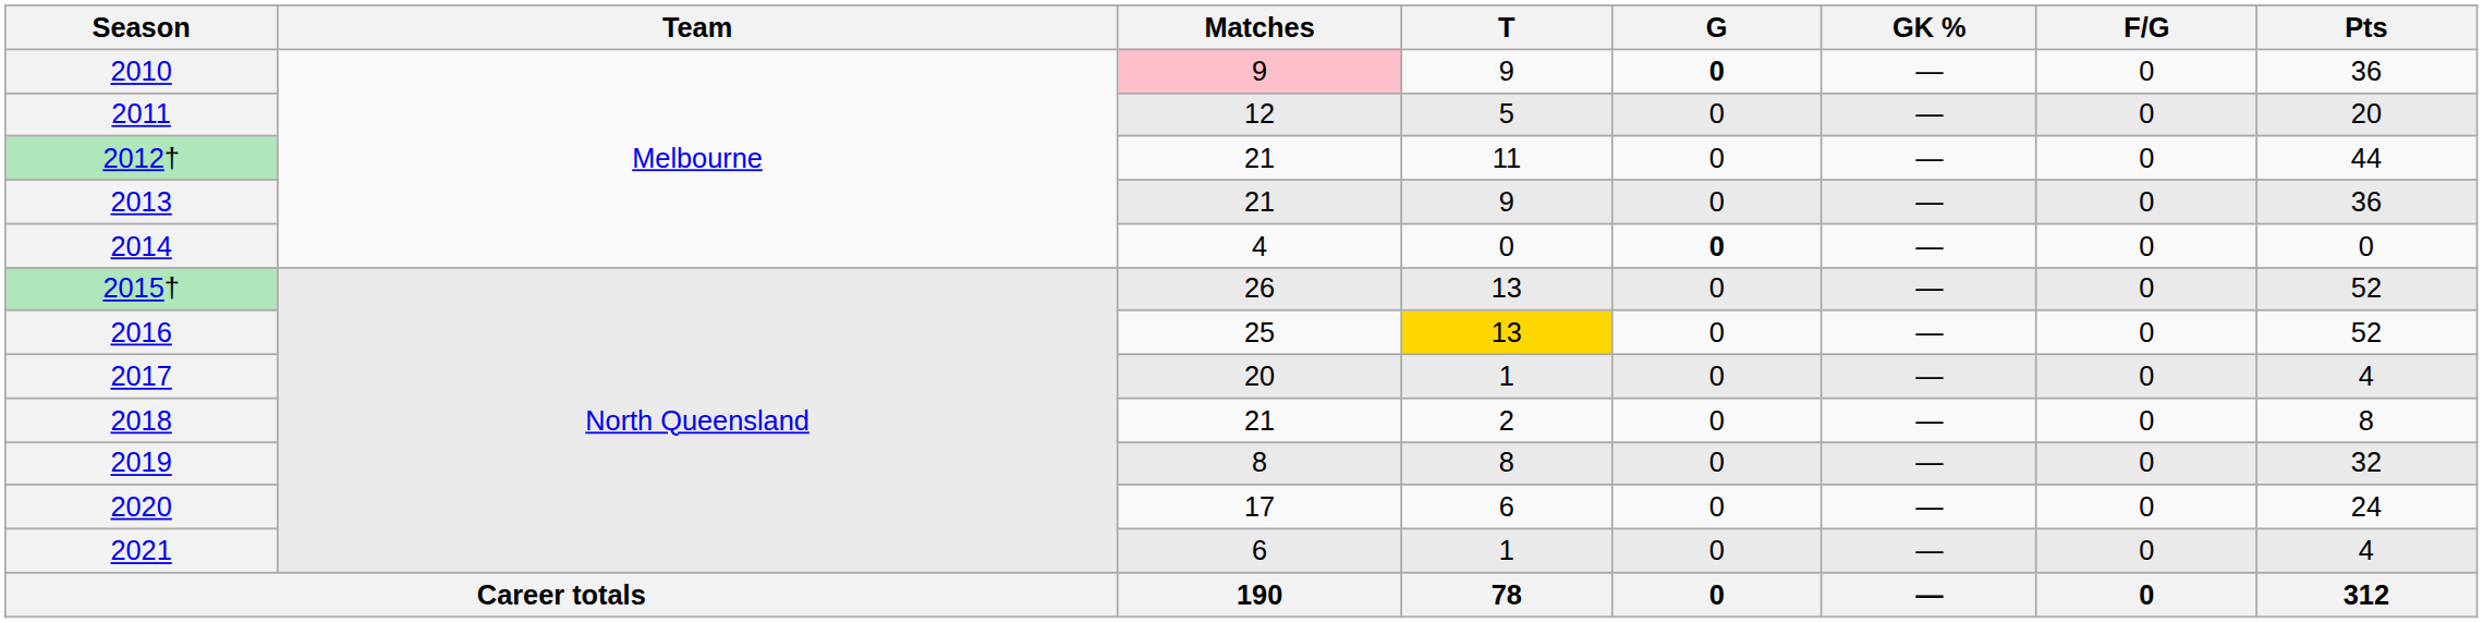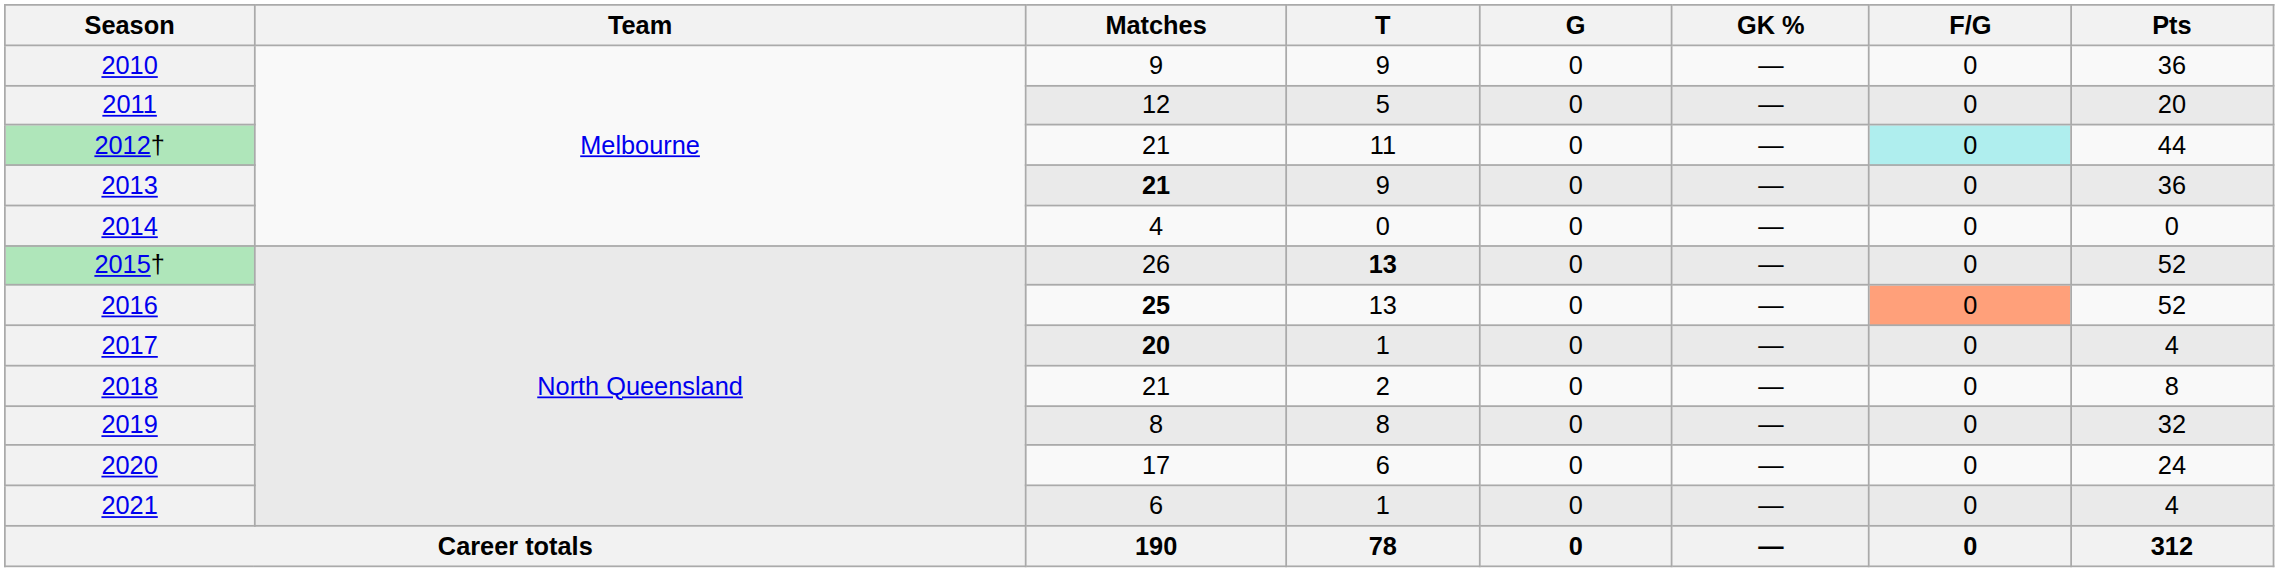2010 | Matches: pink background -> no background
2010 | G: bold -> normal
2012† | F/G: no background -> paleturquoise background
2013 | Matches: normal -> bold
2014 | G: bold -> normal
2015† | T: normal -> bold
2016 | Matches: normal -> bold
2016 | T: gold background -> no background
2016 | F/G: no background -> lightsalmon background
2017 | Matches: normal -> bold
